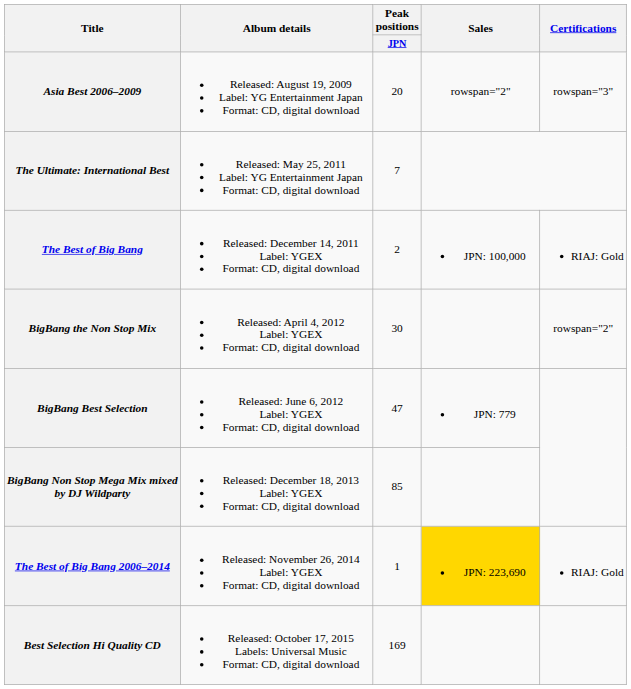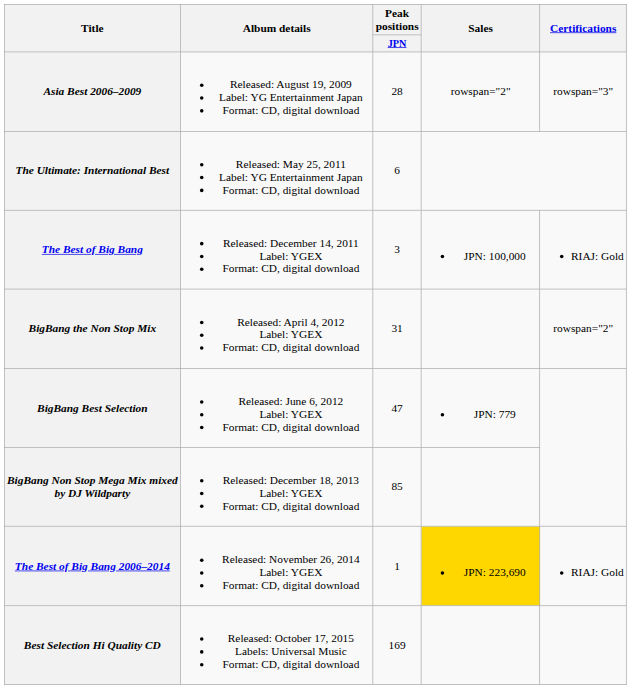Asia Best 2006–2009 | Peak positions / JPN: 20 -> 28
The Ultimate: International Best | Peak positions / JPN: 7 -> 6
The Best of Big Bang | Peak positions / JPN: 2 -> 3
BigBang the Non Stop Mix | Peak positions / JPN: 30 -> 31
